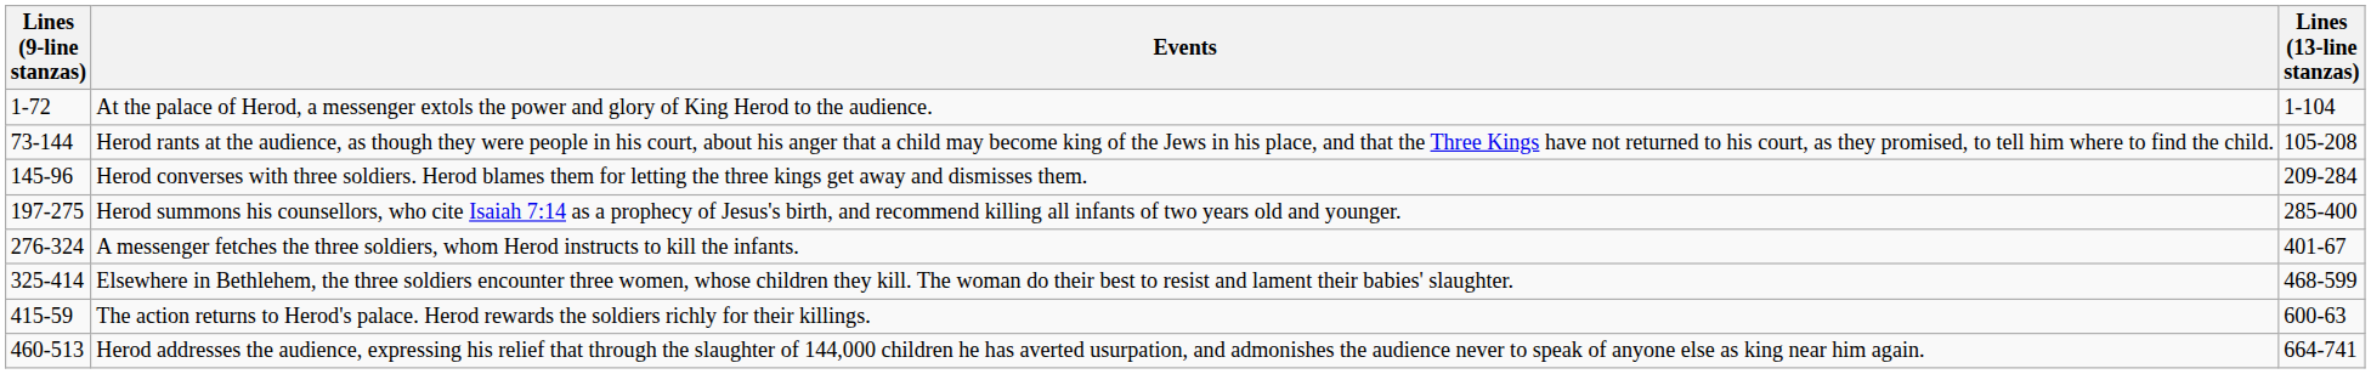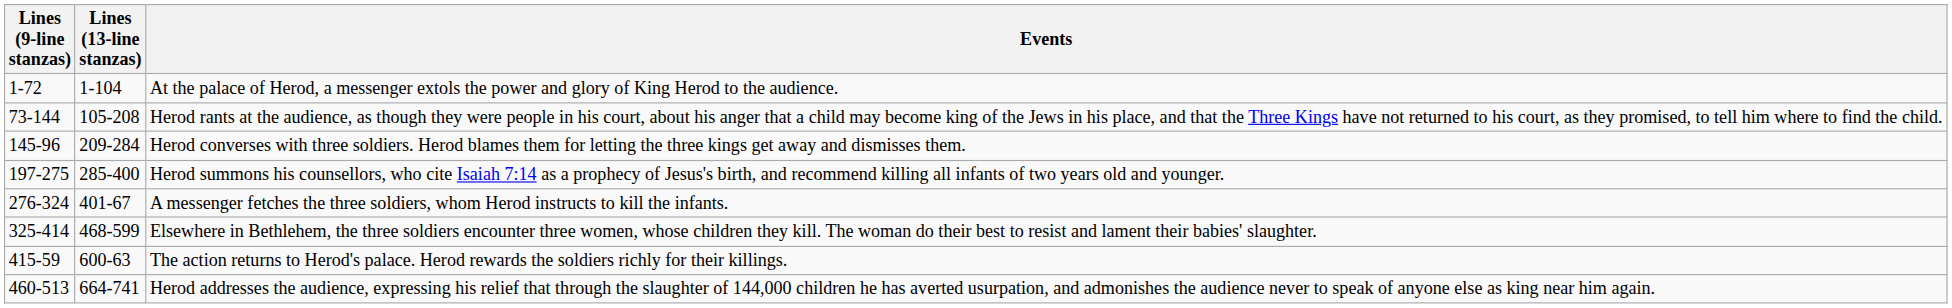columns swapped: Lines (13-line stanzas) <-> Events
